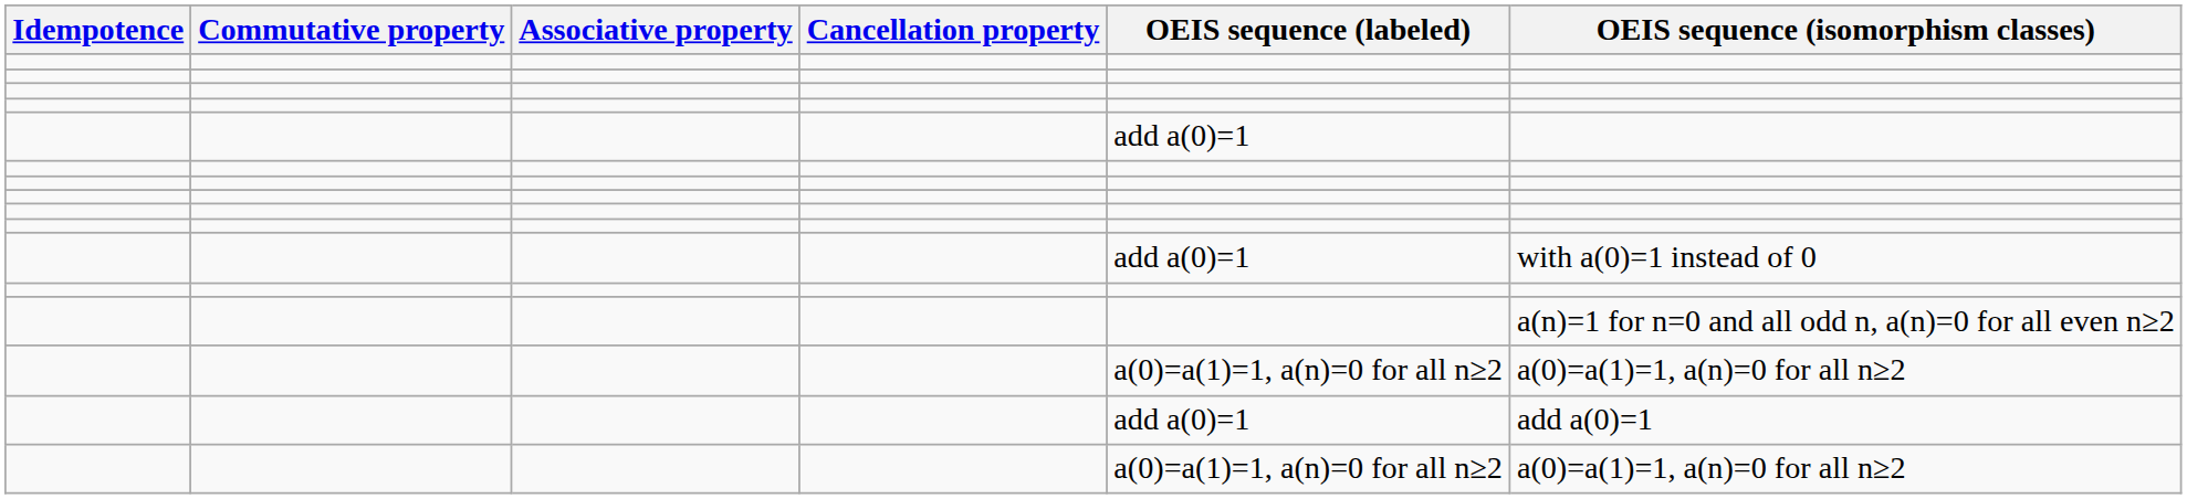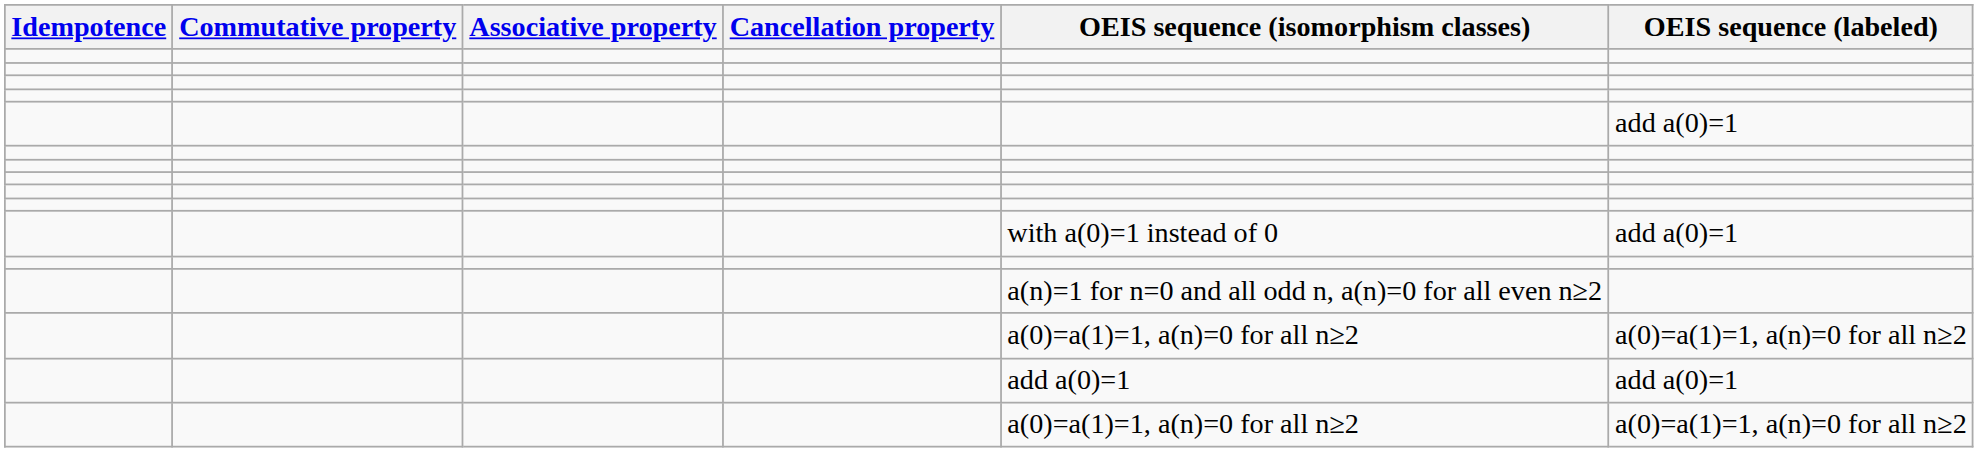columns swapped: OEIS sequence (labeled) <-> OEIS sequence (isomorphism classes)
